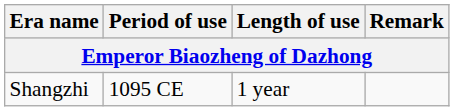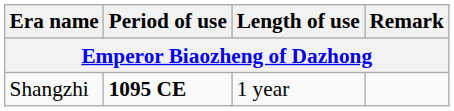Shangzhi | Period of use: normal -> bold
